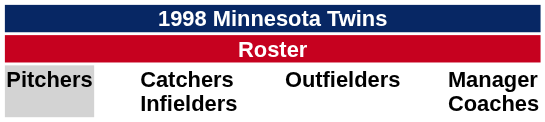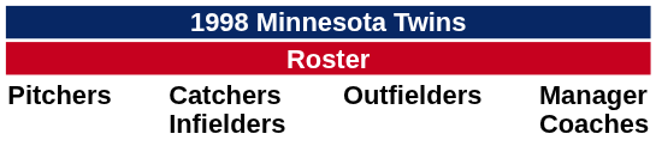Pitchers | column 1: lightgrey background -> no background
